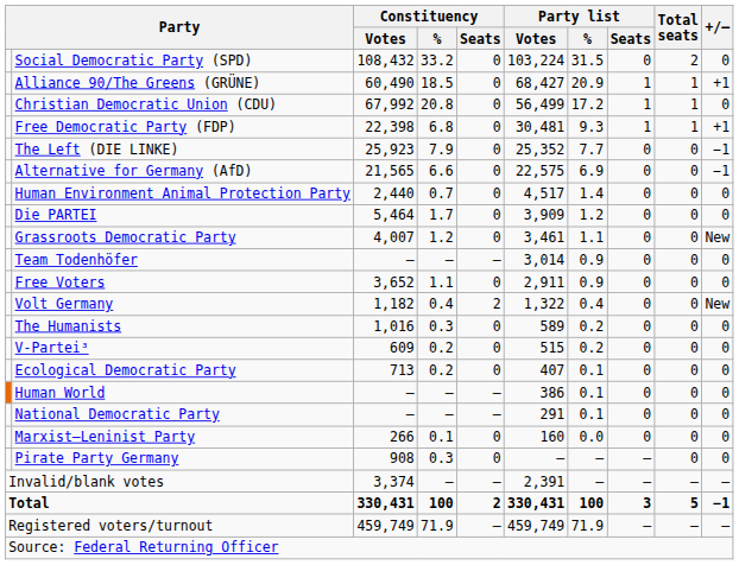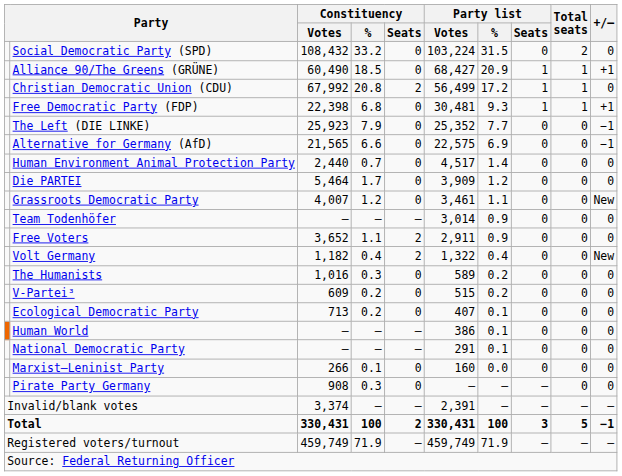Christian Democratic Union (CDU) | Constituency / Seats: 0 -> 2
Free Voters | Constituency / Seats: 0 -> 2
